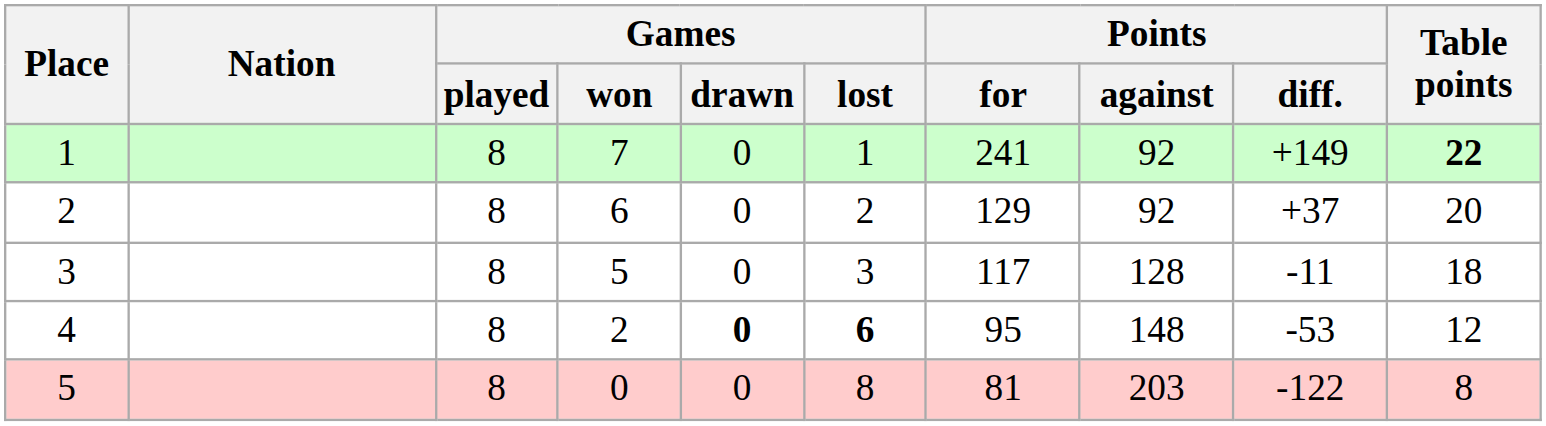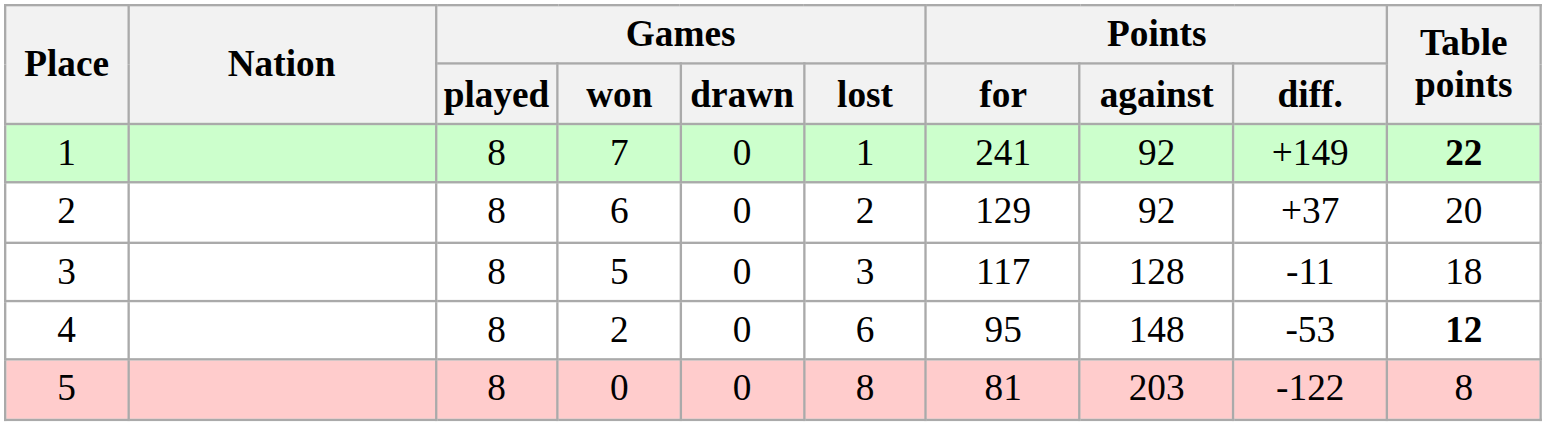4 | Games / drawn: bold -> normal
4 | Games / lost: bold -> normal
4 | Table points: normal -> bold
